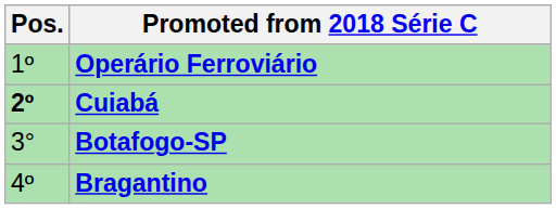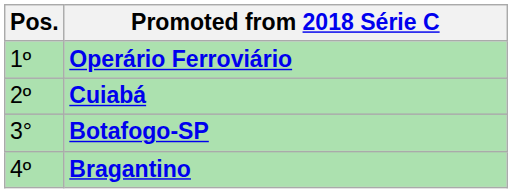Cuiabá | Pos.: bold -> normal
